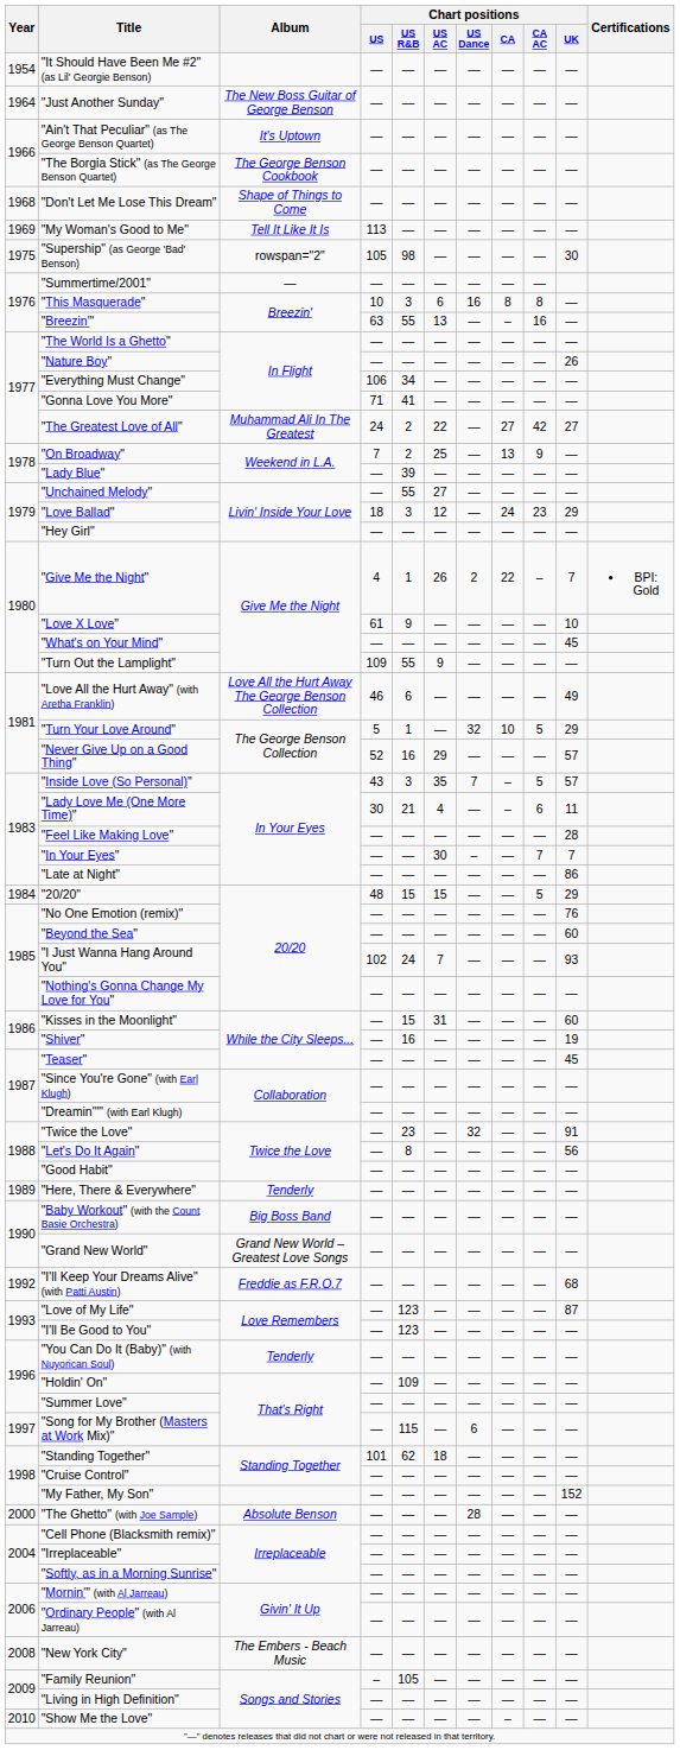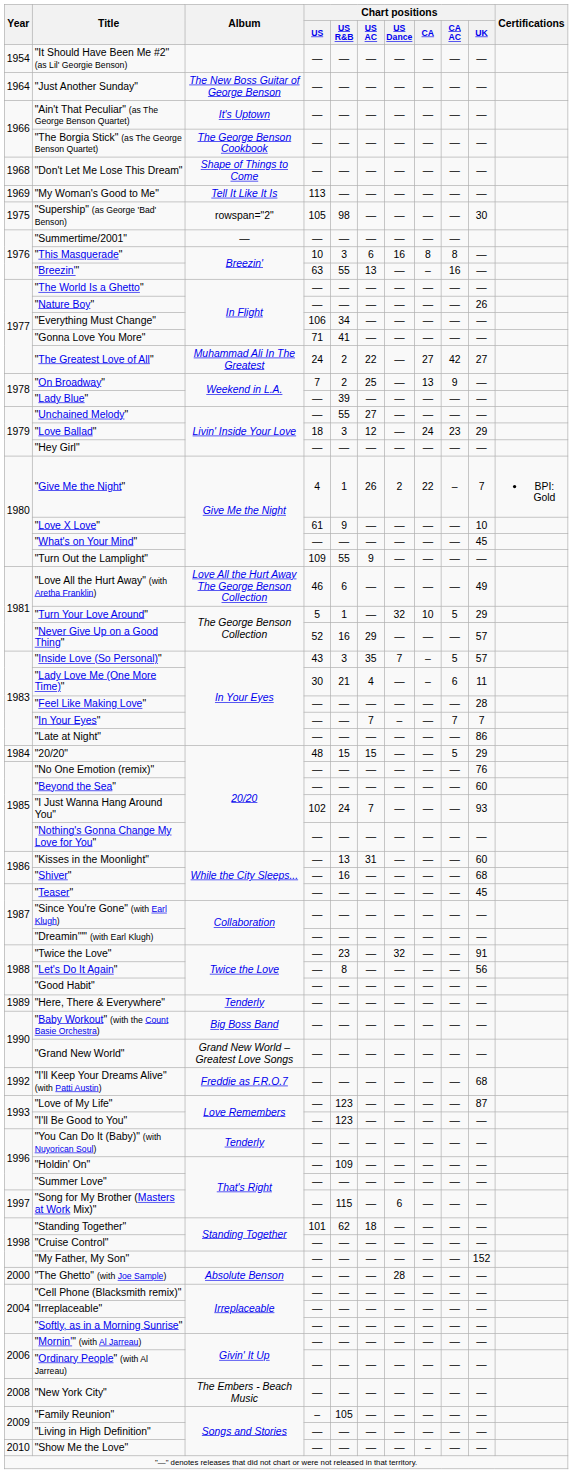"In Your Eyes" | Chart positions / US AC: 30 -> 7
"Kisses in the Moonlight" | Chart positions / US R&B: 15 -> 13
"Shiver" | Chart positions / UK: 19 -> 68
